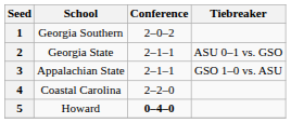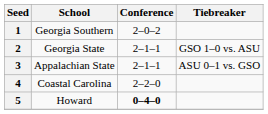2 | Tiebreaker: ASU 0–1 vs. GSO -> GSO 1–0 vs. ASU
3 | Tiebreaker: GSO 1–0 vs. ASU -> ASU 0–1 vs. GSO
